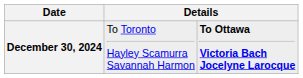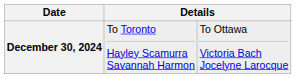December 30, 2024 | column 3: bold -> normal
